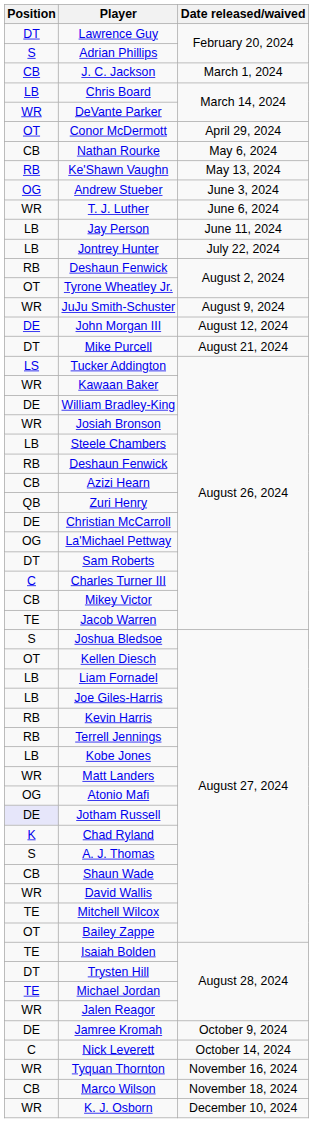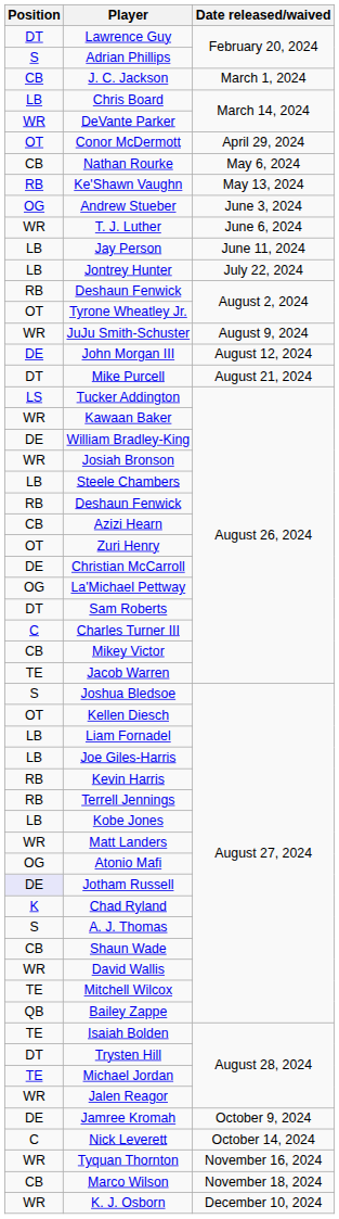Zuri Henry | Position: QB -> OT
Bailey Zappe | Position: OT -> QB
